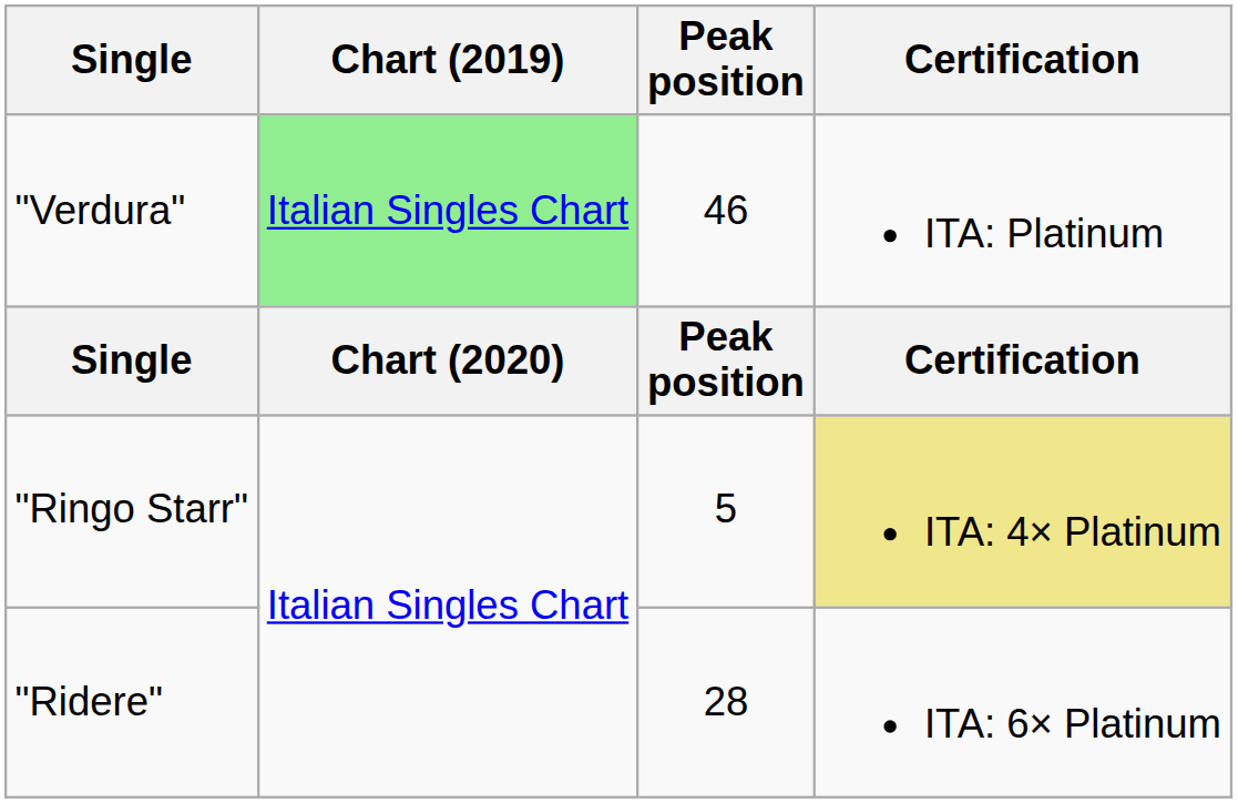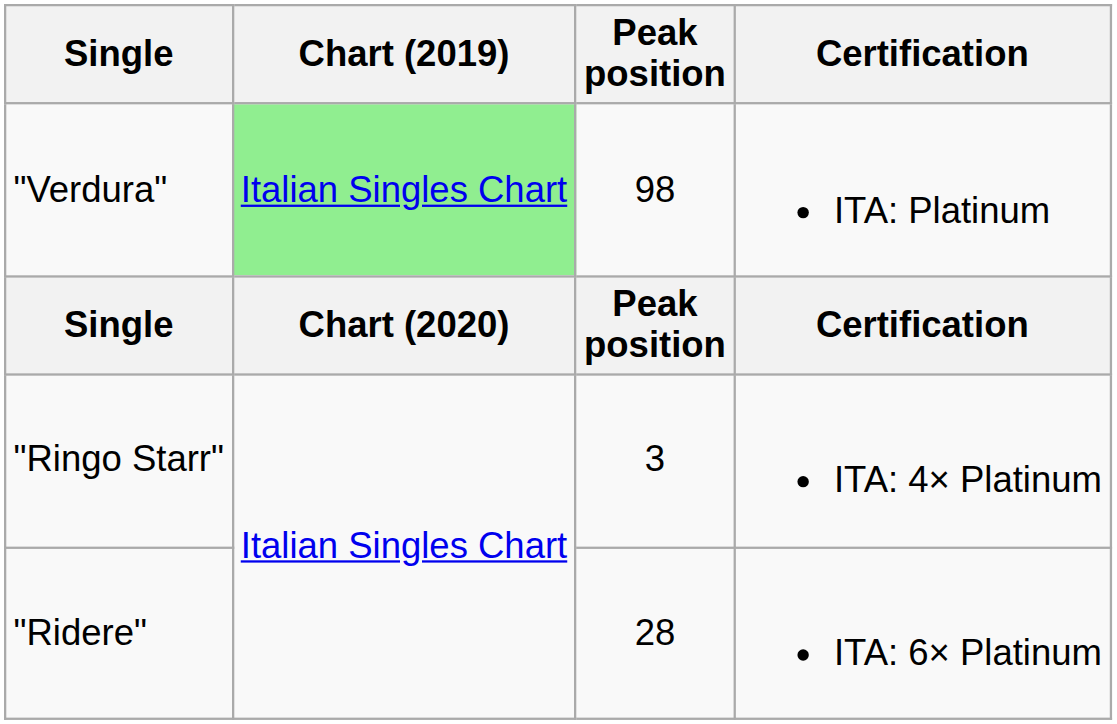"Verdura" | Peak position: 46 -> 98
"Ringo Starr" | Peak position: 5 -> 3
"Ringo Starr" | Certification: khaki background -> no background
